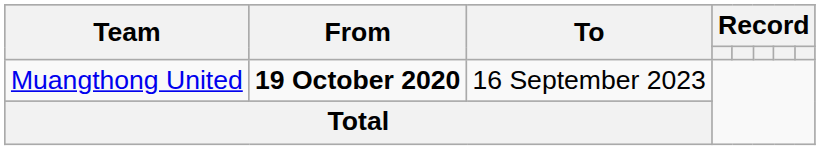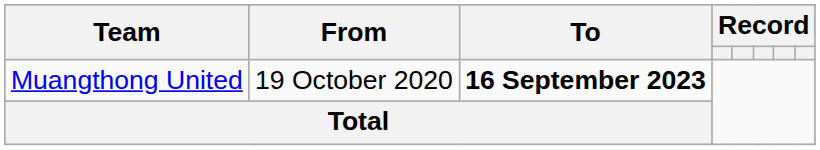Muangthong United | From: bold -> normal
Muangthong United | To: normal -> bold
